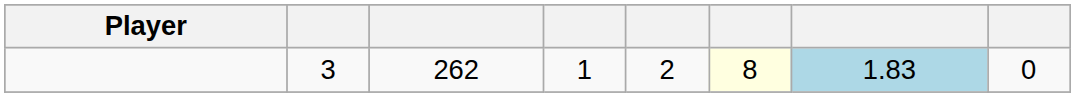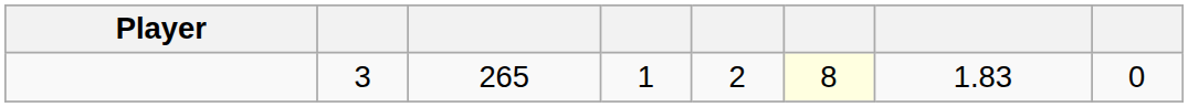row 2 | column 3: 262 -> 265
row 2 | column 7: lightblue background -> no background
